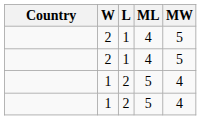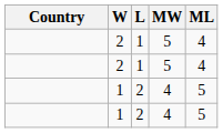columns swapped: MW <-> ML
